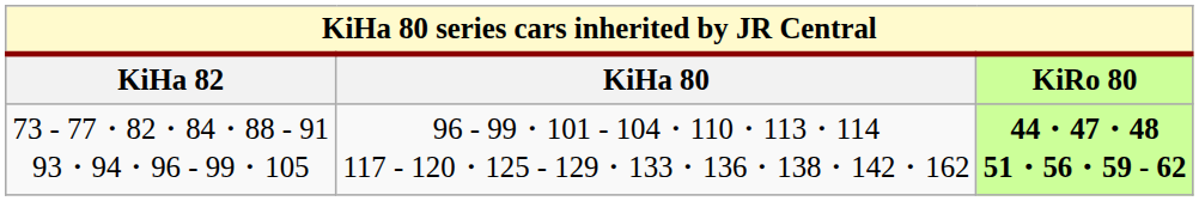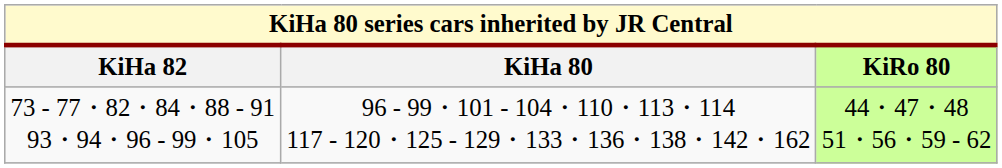73 - 77・82・84・88 - 91 93・94・96 - 99・105 | KiRo 80: bold -> normal
